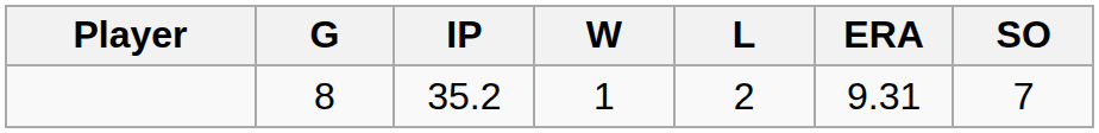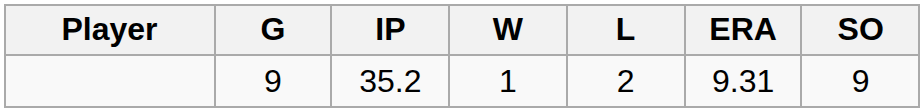row 2 | G: 8 -> 9
row 2 | SO: 7 -> 9
